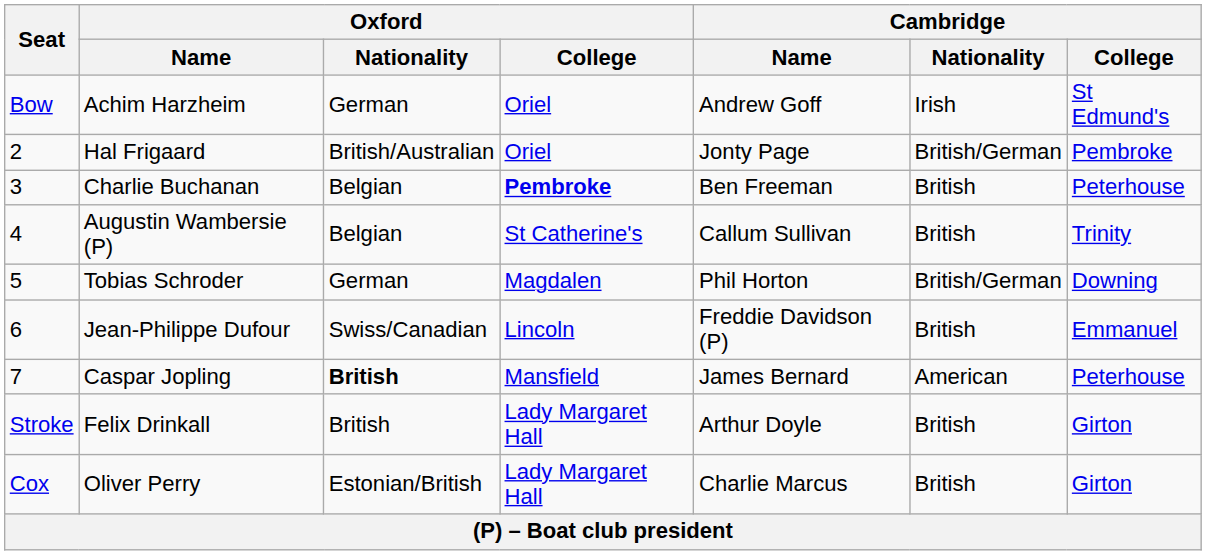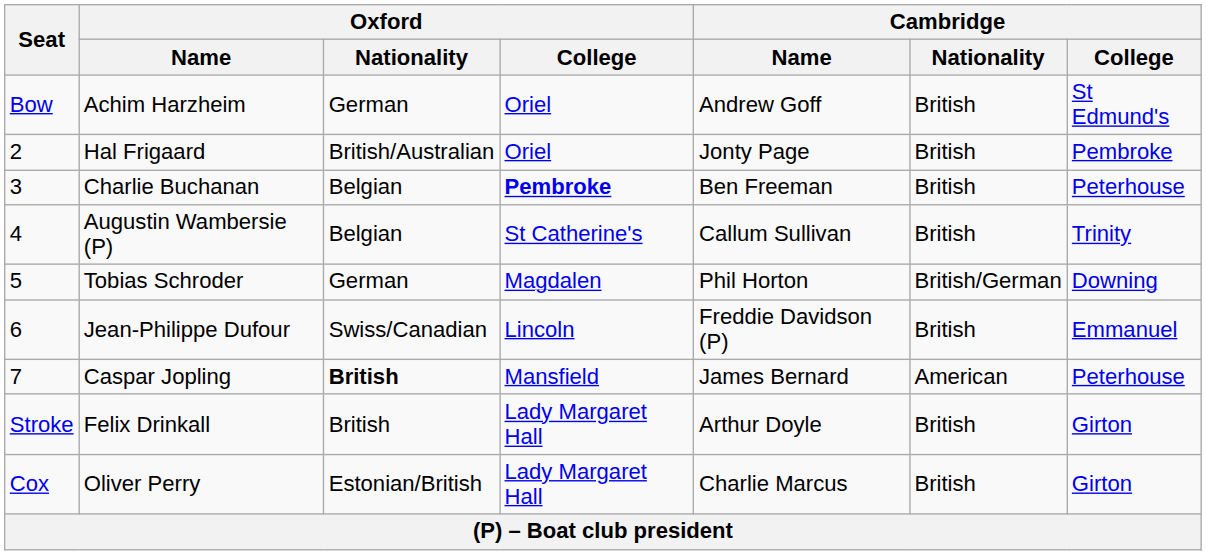Achim Harzheim | Cambridge / Nationality: Irish -> British
Hal Frigaard | Cambridge / Nationality: British/German -> British
